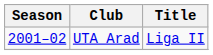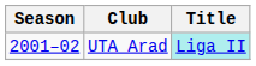UTA Arad | Title: no background -> paleturquoise background
